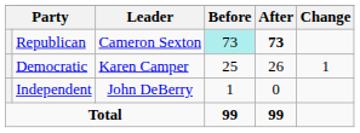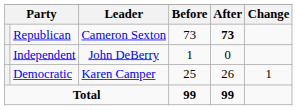Republican | Before: paleturquoise background -> no background
rows swapped: Democratic <-> Independent
